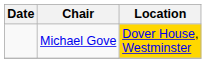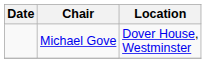Michael Gove | Location: gold background -> no background
